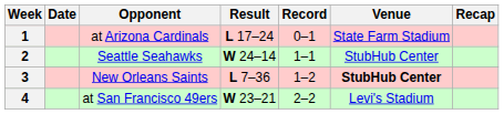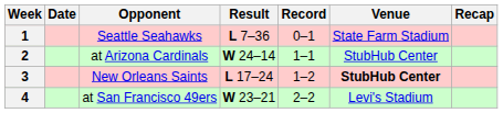1 | Opponent: at Arizona Cardinals -> Seattle Seahawks
1 | Result: L 17–24 -> L 7–36
2 | Opponent: Seattle Seahawks -> at Arizona Cardinals
3 | Result: L 7–36 -> L 17–24
